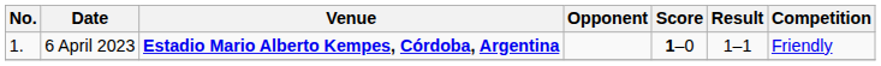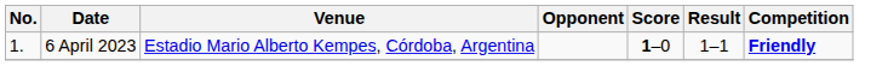6 April 2023 | Venue: bold -> normal
6 April 2023 | Competition: normal -> bold
